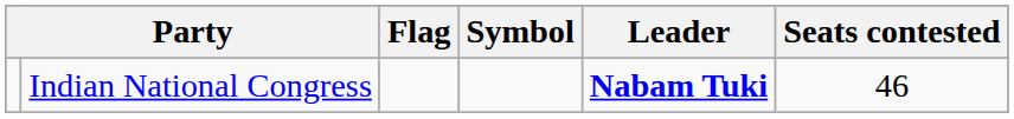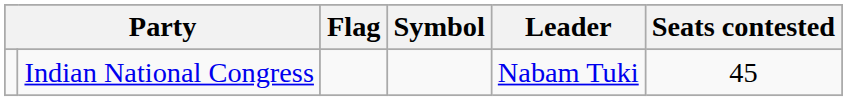Indian National Congress | Leader: bold -> normal
Indian National Congress | Seats contested: 46 -> 45
